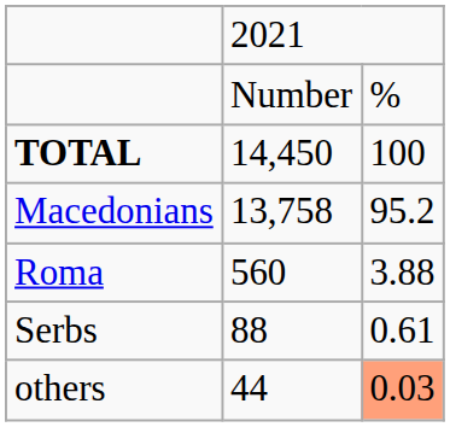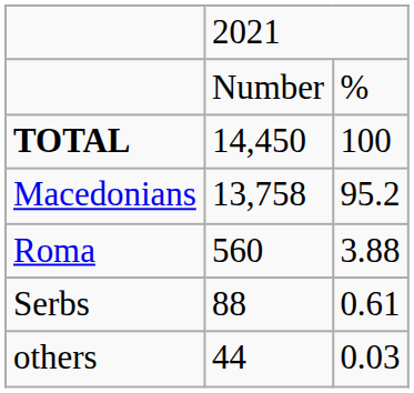others | column 3: lightsalmon background -> no background
